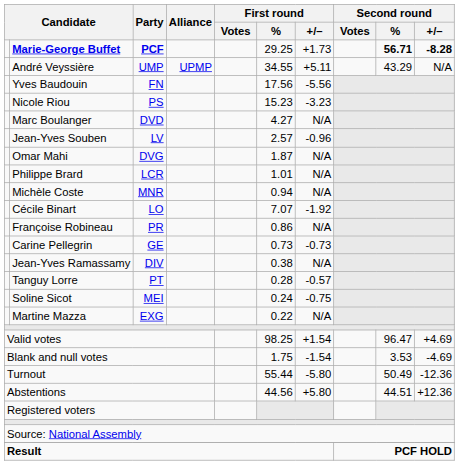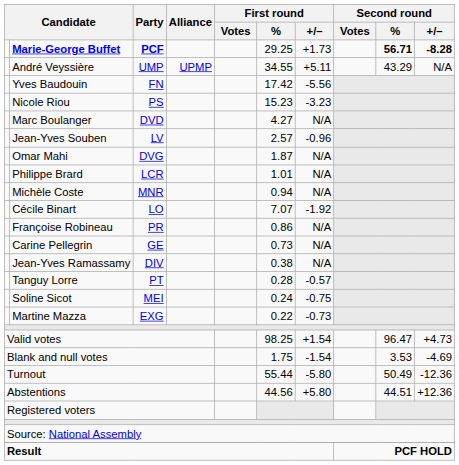Yves Baudouin | First round / %: 17.56 -> 17.42
Carine Pellegrin | First round / +/–: -0.73 -> N/A
Martine Mazza | First round / +/–: N/A -> -0.73
Valid votes | Second round / +/–: +4.69 -> +4.73
